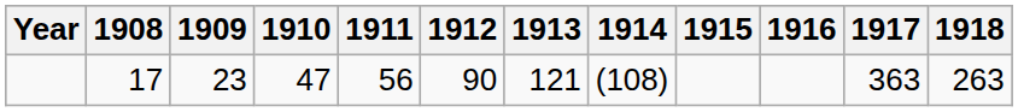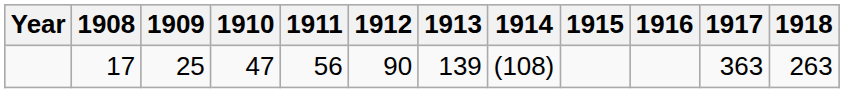row 2 | 1909: 23 -> 25
row 2 | 1913: 121 -> 139
